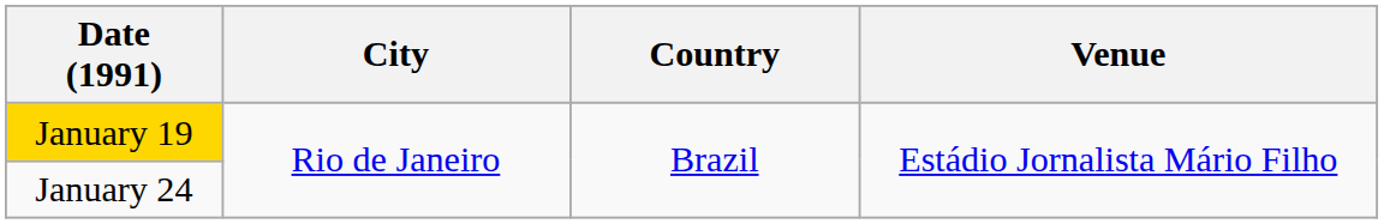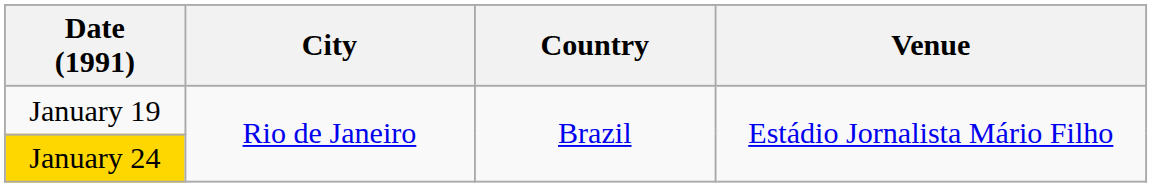January 19 | Date (1991): gold background -> no background
January 24 | Date (1991): no background -> gold background
